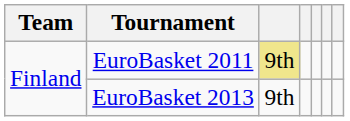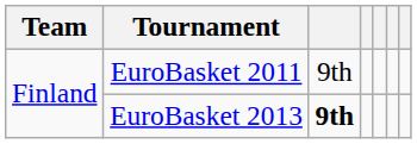EuroBasket 2011 | column 3: khaki background -> no background
EuroBasket 2013 | column 3: normal -> bold
